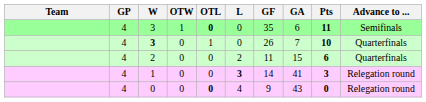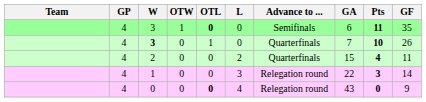columns swapped: GF <-> Advance to ...
row 4 | Pts: 6 -> 4
row 5 | L: bold -> normal
row 5 | GA: 41 -> 22
